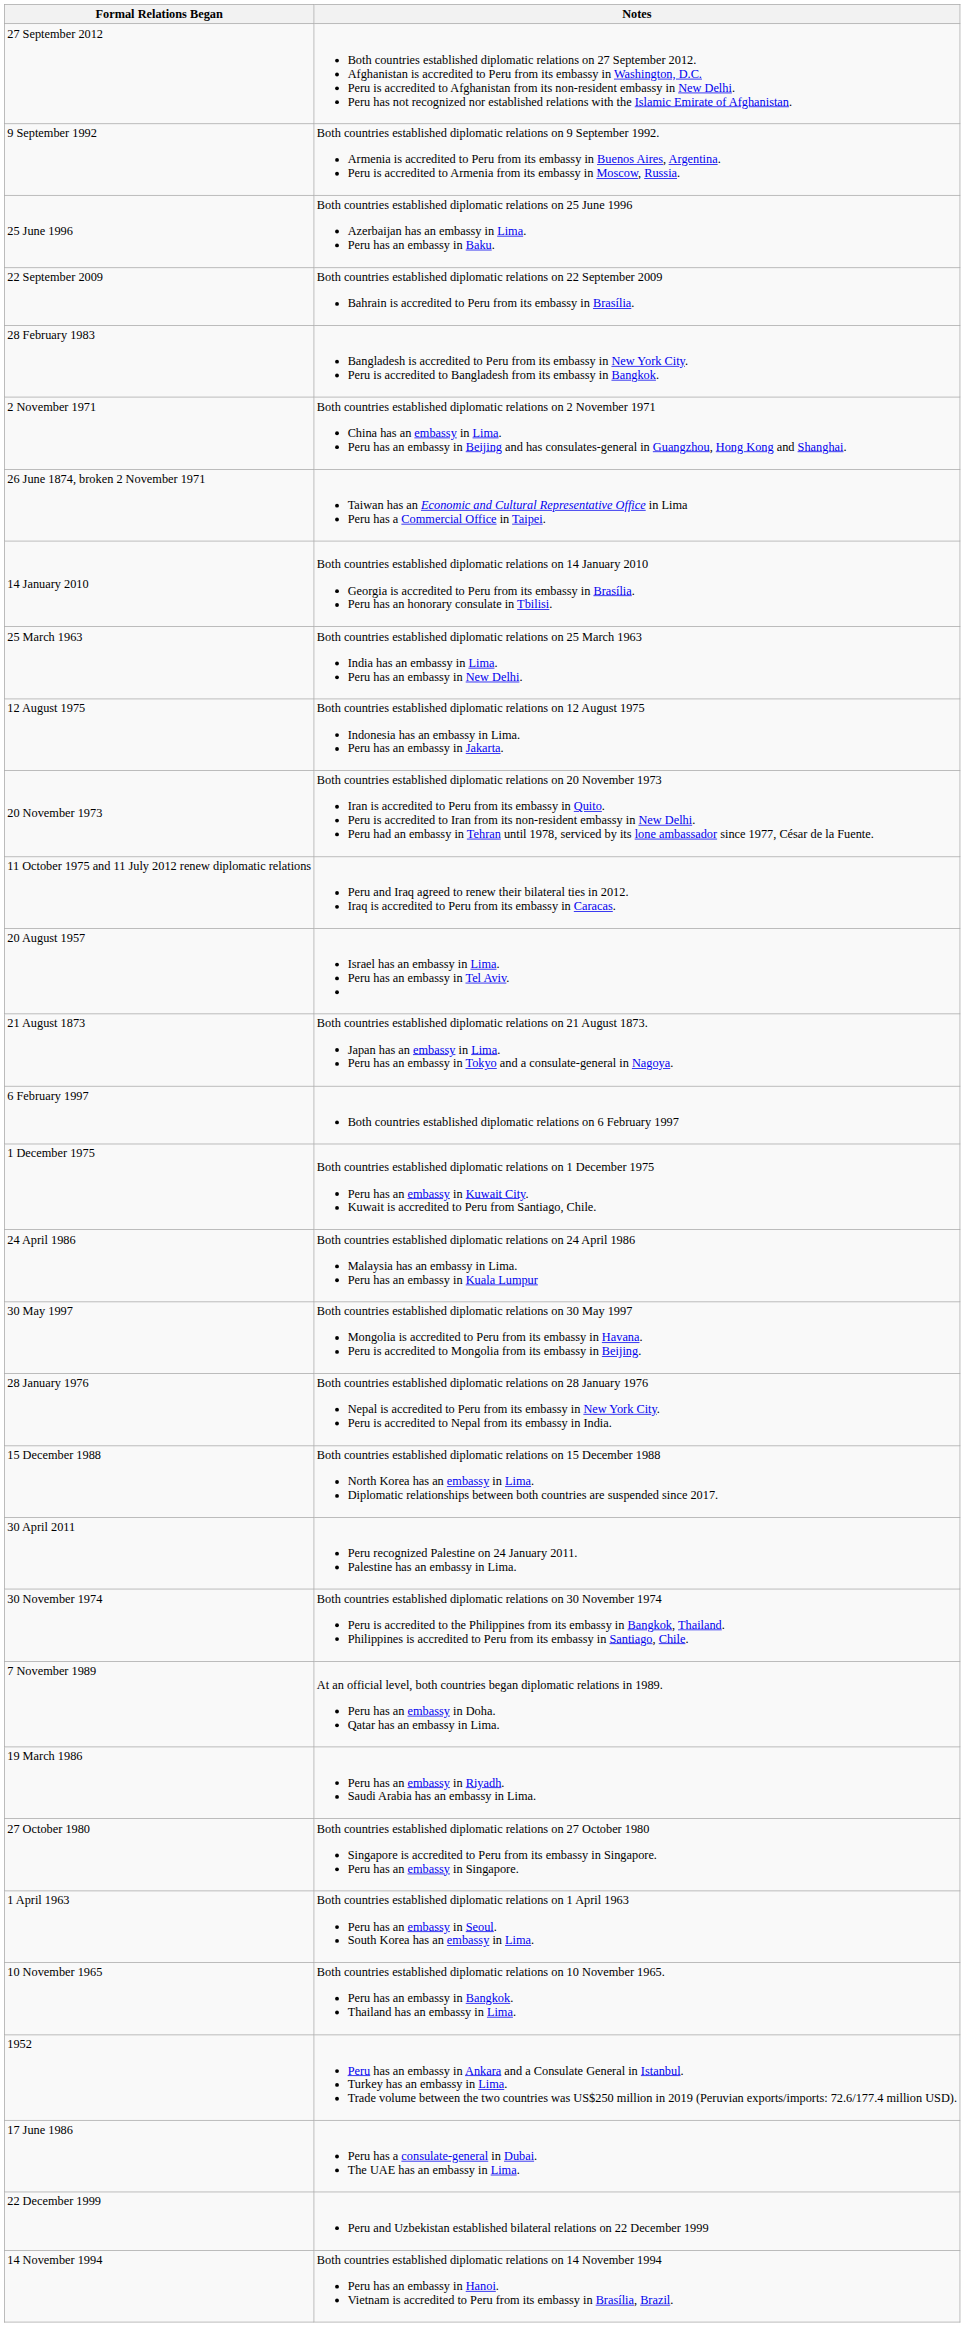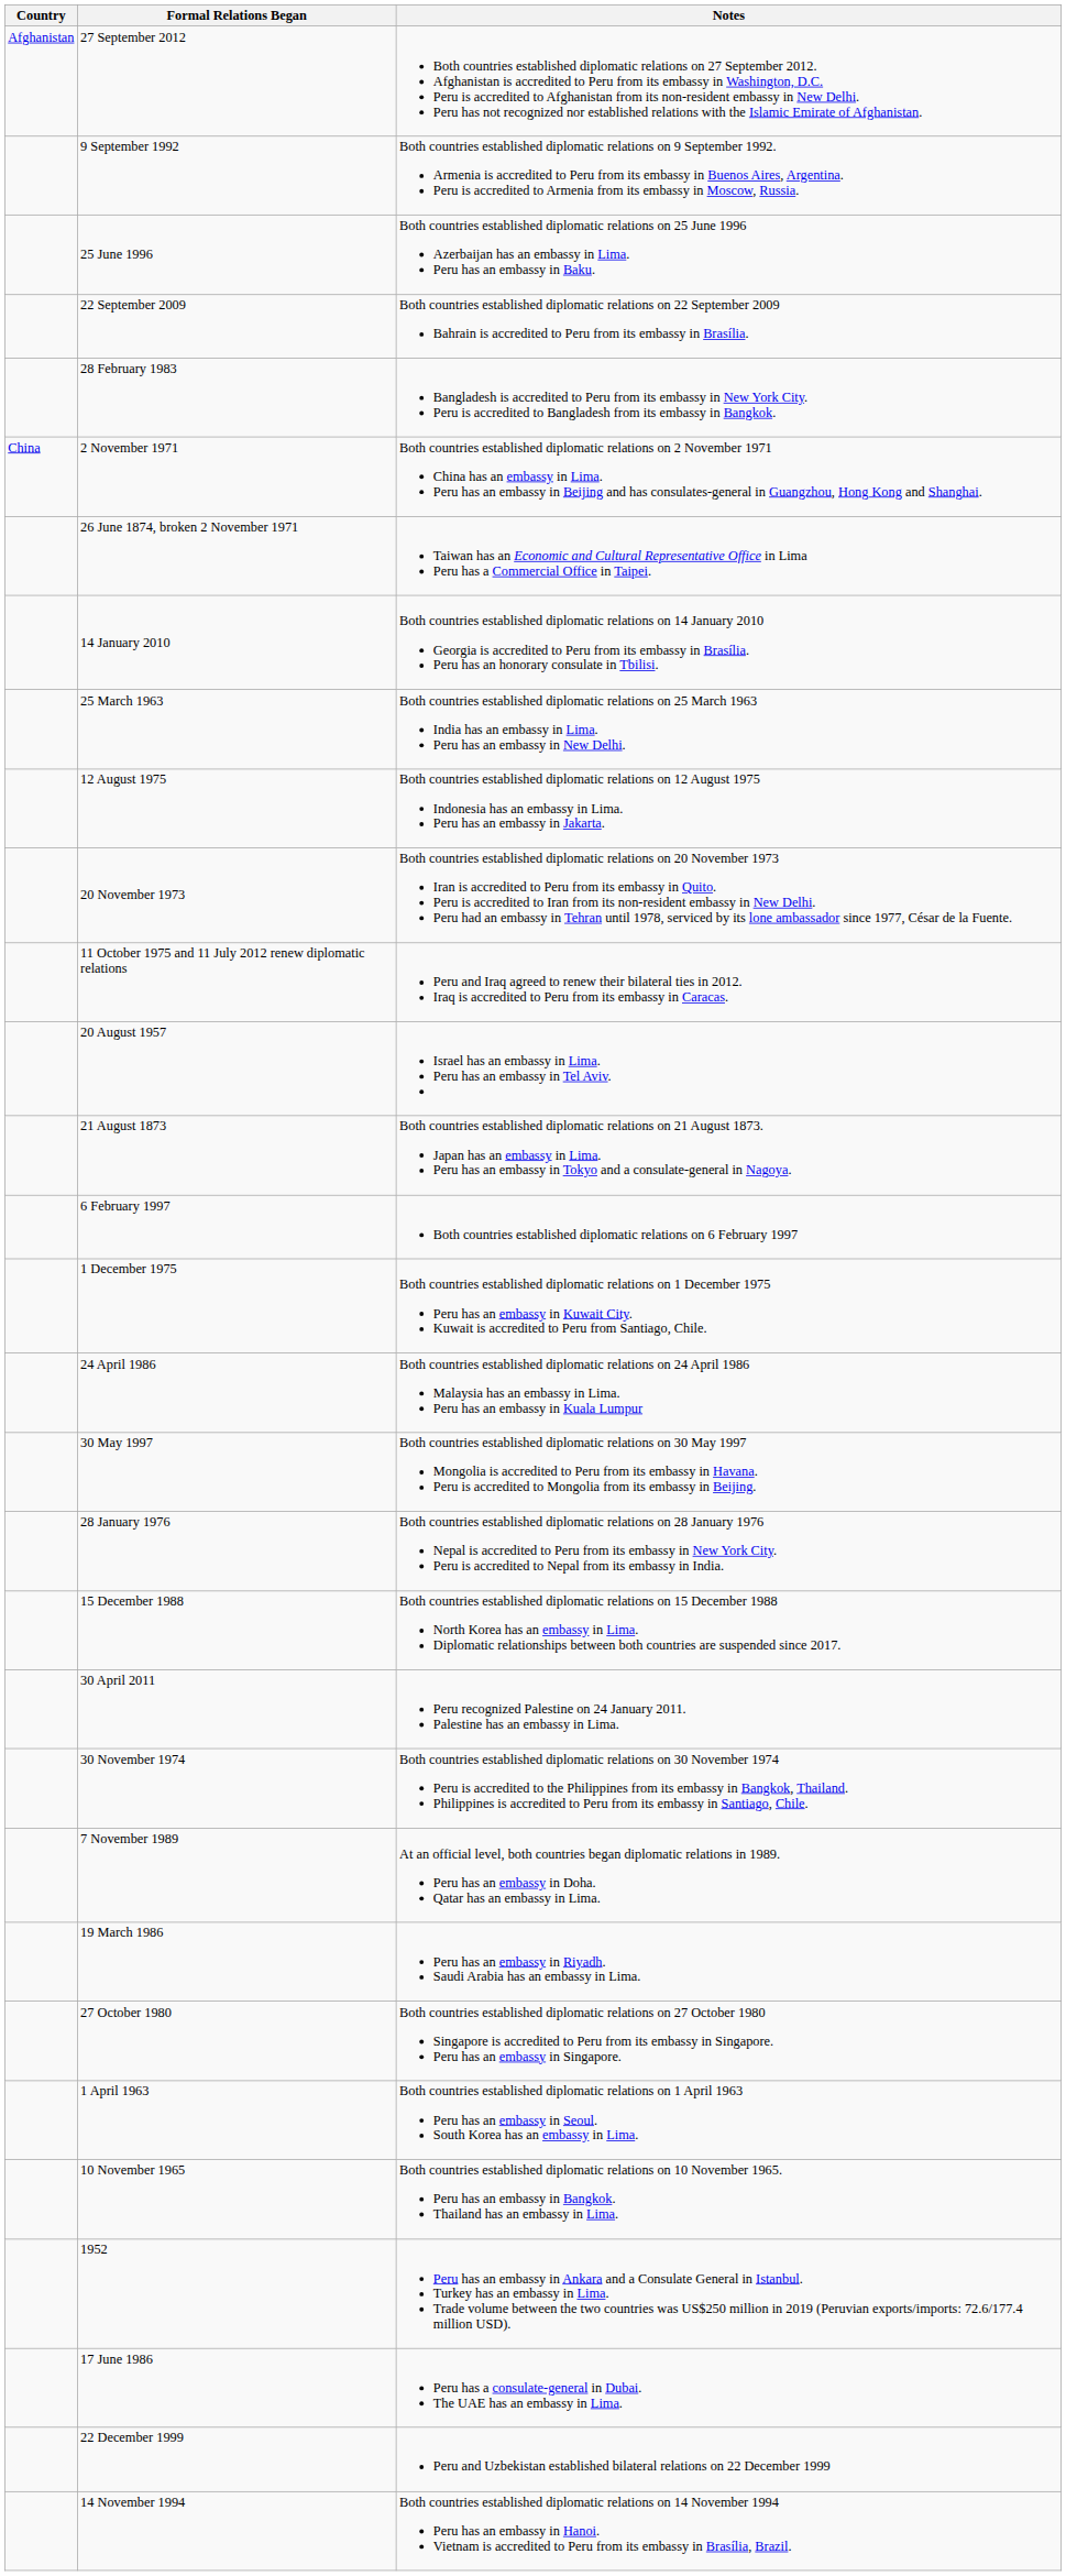+ column: Country | Afghanistan | China
